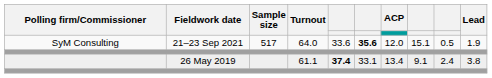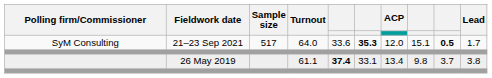21–23 Sep 2021 | column 6: 35.6 -> 35.3
21–23 Sep 2021 | column 9: normal -> bold
21–23 Sep 2021 | Lead: 1.9 -> 1.7
26 May 2019 | column 8: 9.1 -> 9.8
26 May 2019 | column 9: 2.4 -> 3.7
